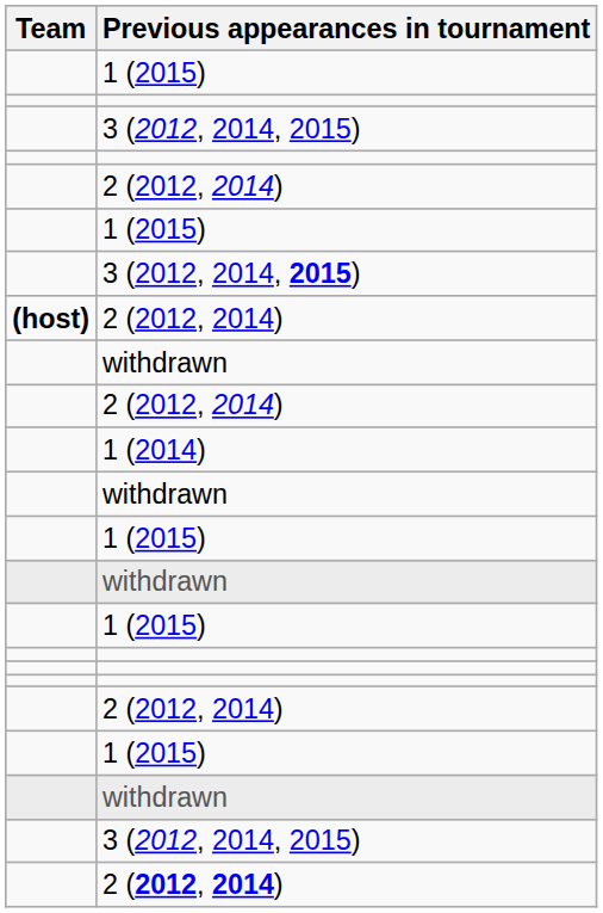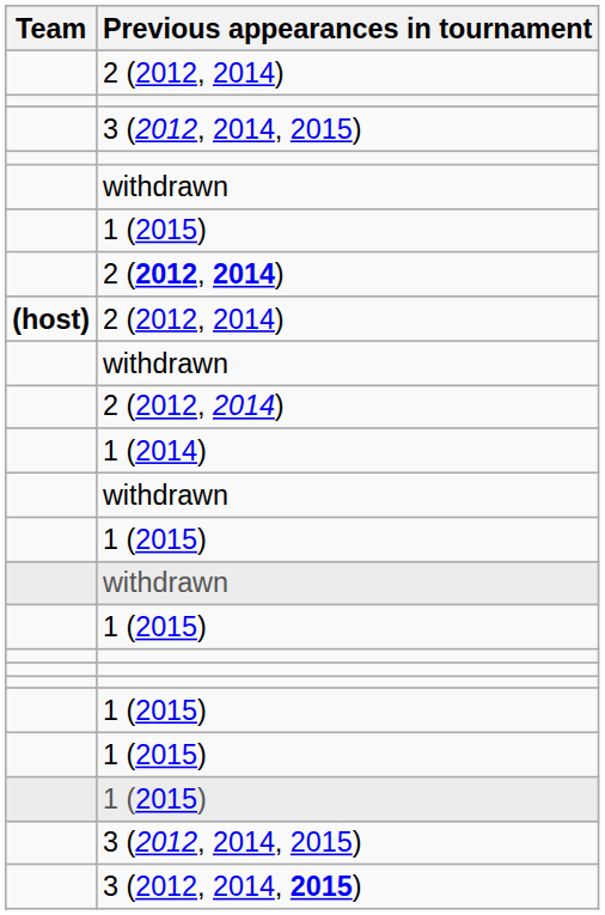row 2 | Previous appearances in tournament: 1 (2015) -> 2 (2012, 2014)
row 6 | Previous appearances in tournament: 2 (2012, 2014) -> withdrawn
row 8 | Previous appearances in tournament: 3 (2012, 2014, 2015) -> 2 (2012, 2014)
row 20 | Previous appearances in tournament: 2 (2012, 2014) -> 1 (2015)
row 22 | Previous appearances in tournament: withdrawn -> 1 (2015)
row 24 | Previous appearances in tournament: 2 (2012, 2014) -> 3 (2012, 2014, 2015)
